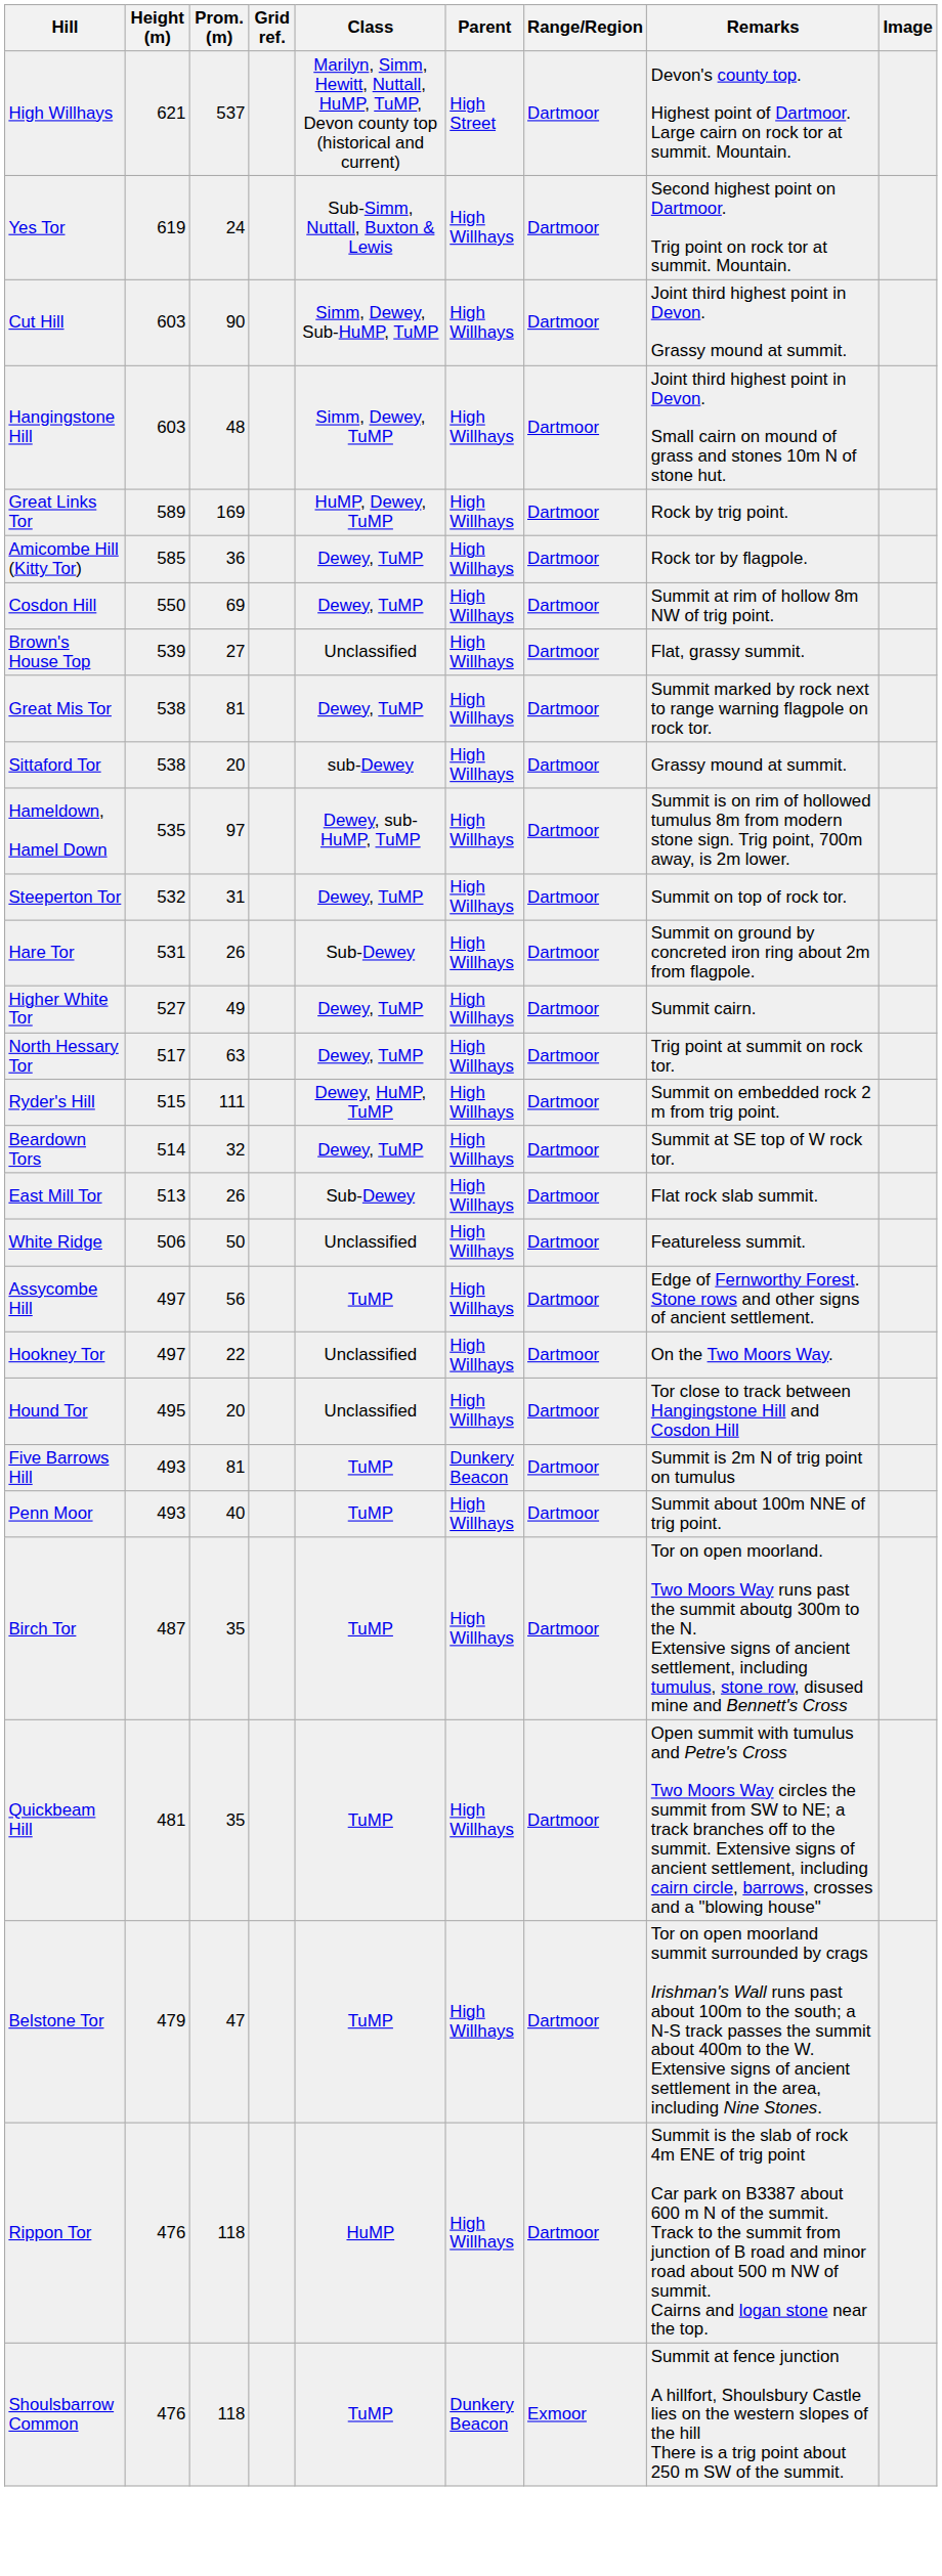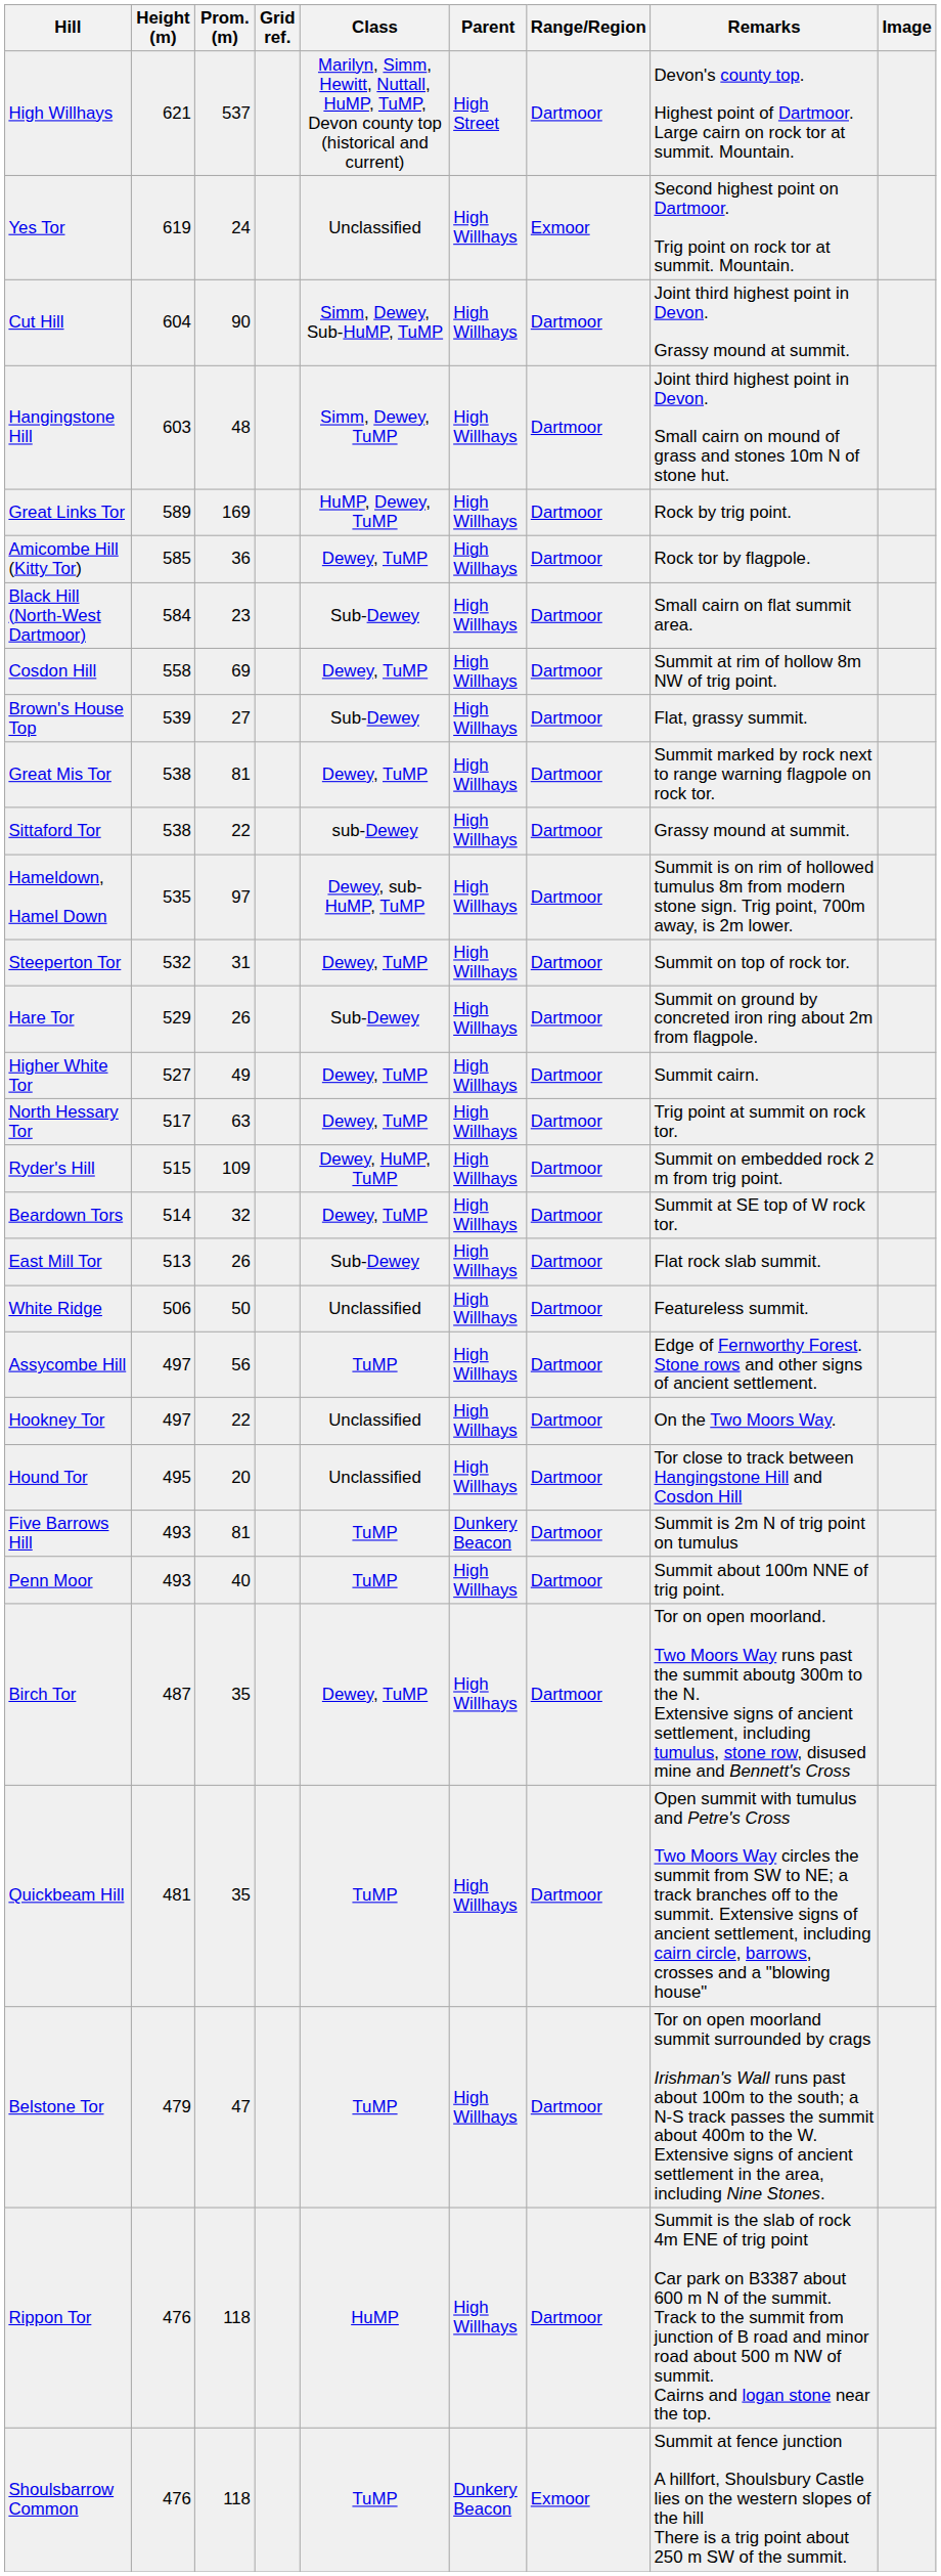Yes Tor | Class: Sub-Simm, Nuttall, Buxton & Lewis -> Unclassified
Yes Tor | Range/Region: Dartmoor -> Exmoor
Cut Hill | Height (m): 603 -> 604
+ row: Black Hill (North-West Dartmoor) | 584 | 23 | Sub-Dewey | High Willhays | Dartmoor | Small cairn on flat summit area.
Cosdon Hill | Height (m): 550 -> 558
Brown's House Top | Class: Unclassified -> Sub-Dewey
Sittaford Tor | Prom. (m): 20 -> 22
Hare Tor | Height (m): 531 -> 529
Ryder's Hill | Prom. (m): 111 -> 109
Birch Tor | Class: TuMP -> Dewey, TuMP
